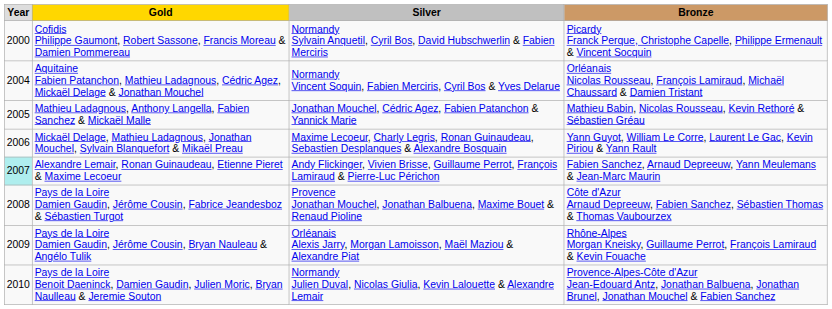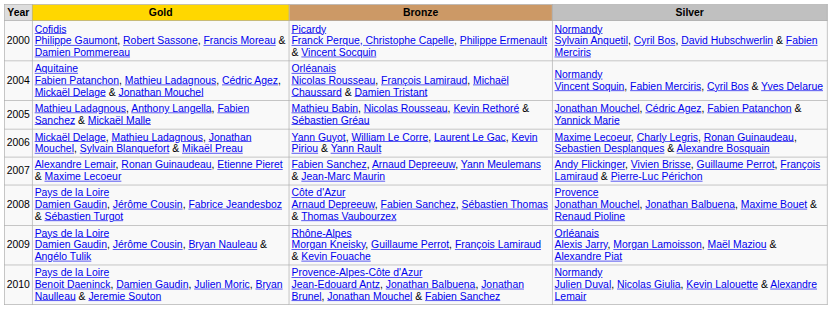columns swapped: Silver <-> Bronze
row 6 | Year: paleturquoise background -> no background
